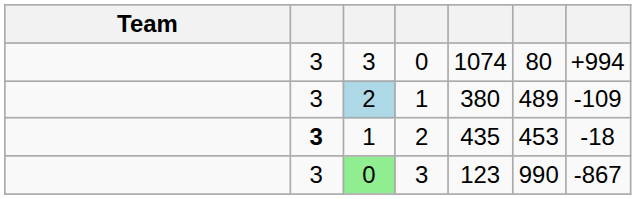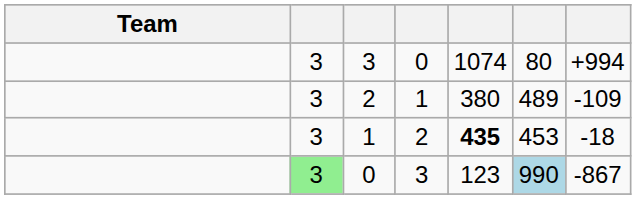row 3 | column 3: lightblue background -> no background
row 4 | column 2: bold -> normal
row 4 | column 5: normal -> bold
row 5 | column 2: no background -> lightgreen background
row 5 | column 3: lightgreen background -> no background
row 5 | column 6: no background -> lightblue background
